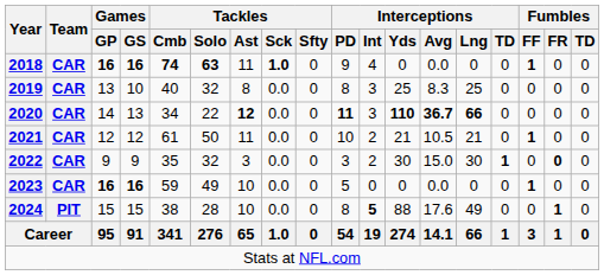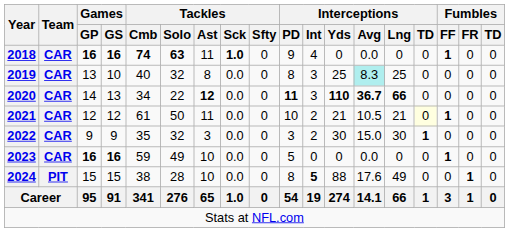2019 | Interceptions / Avg: no background -> paleturquoise background
2021 | Interceptions / TD: no background -> lightyellow background
2022 | Fumbles / FR: bold -> normal
